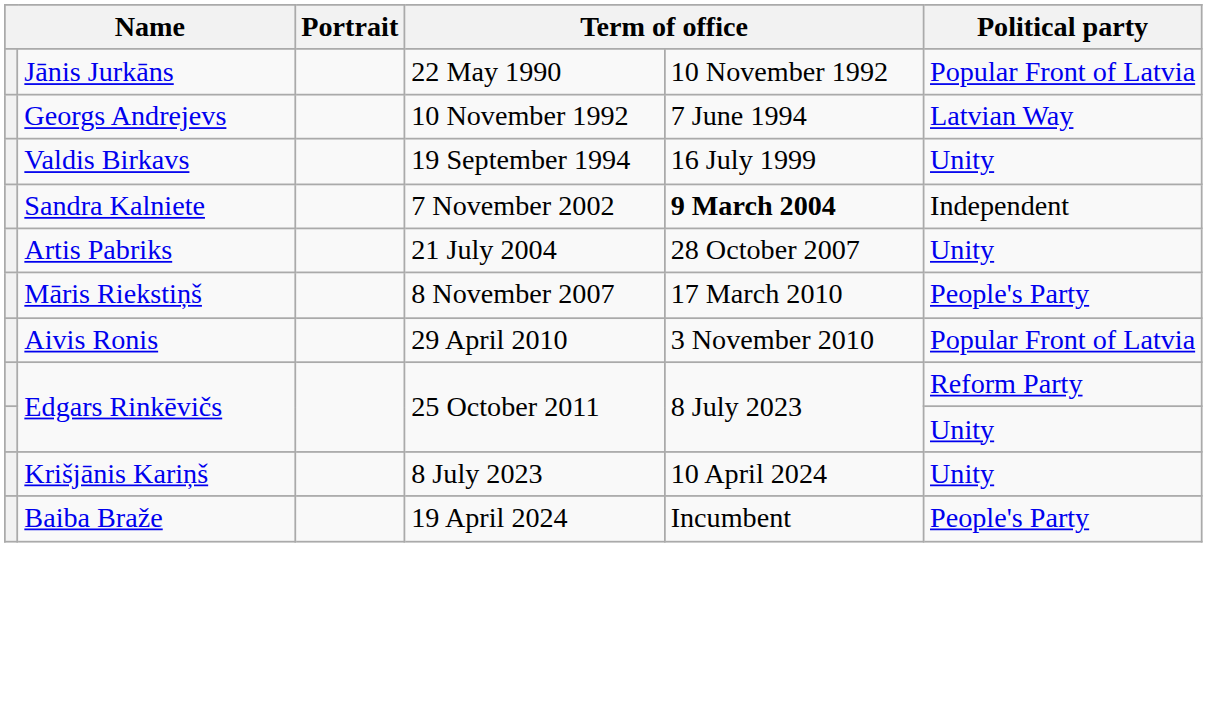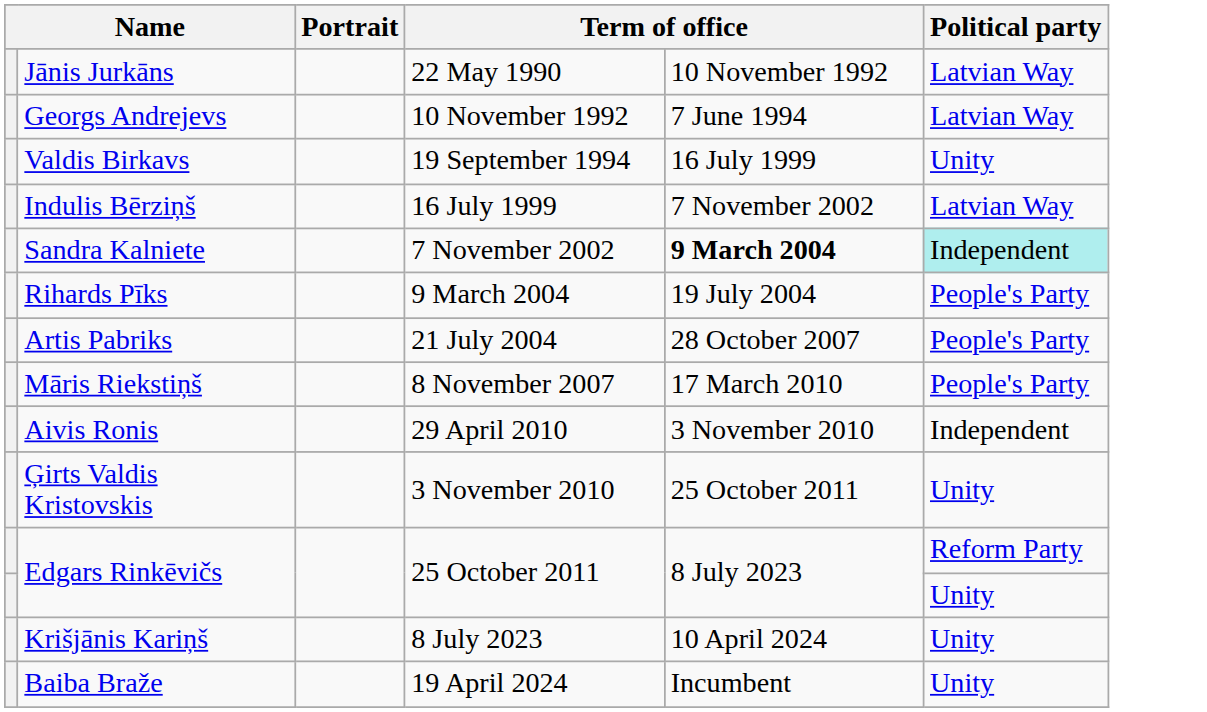Jānis Jurkāns | Political party: Popular Front of Latvia -> Latvian Way
+ row: Indulis Bērziņš | 16 July 1999 | 7 November 2002 | Latvian Way
Sandra Kalniete | Political party: no background -> paleturquoise background
+ row: Rihards Pīks | 9 March 2004 | 19 July 2004 | People's Party
Artis Pabriks | Political party: Unity -> People's Party
Aivis Ronis | Political party: Popular Front of Latvia -> Independent
+ row: Ģirts Valdis Kristovskis | 3 November 2010 | 25 October 2011 | Unity
Baiba Braže | Political party: People's Party -> Unity
